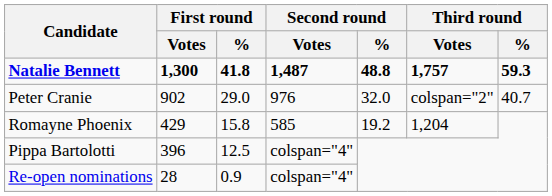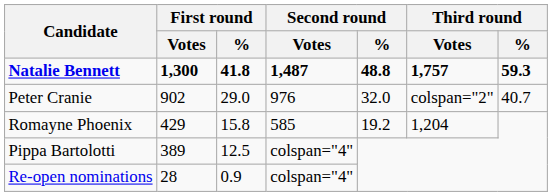Pippa Bartolotti | First round / Votes: 396 -> 389
